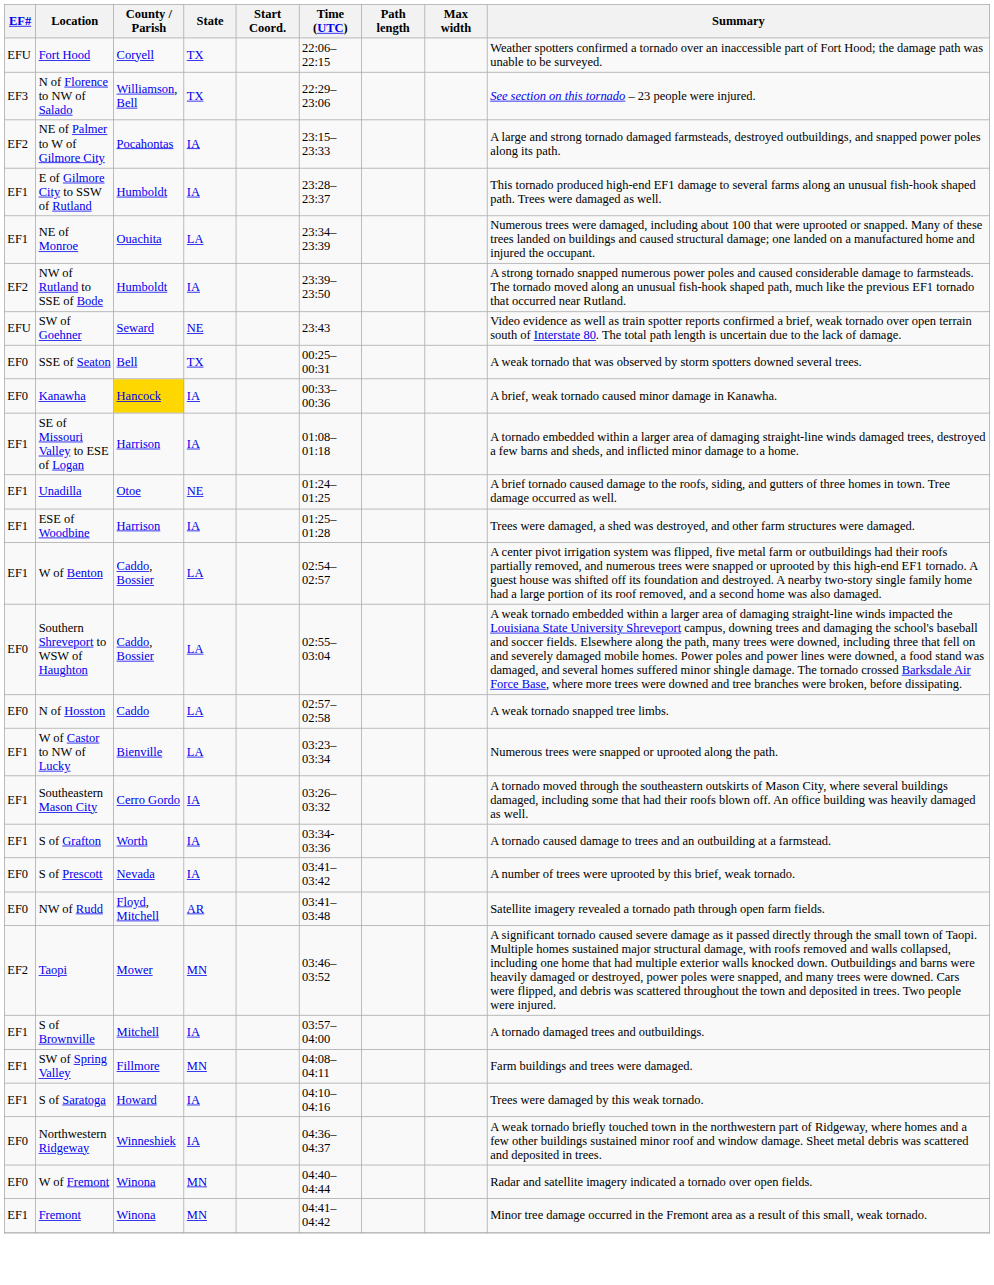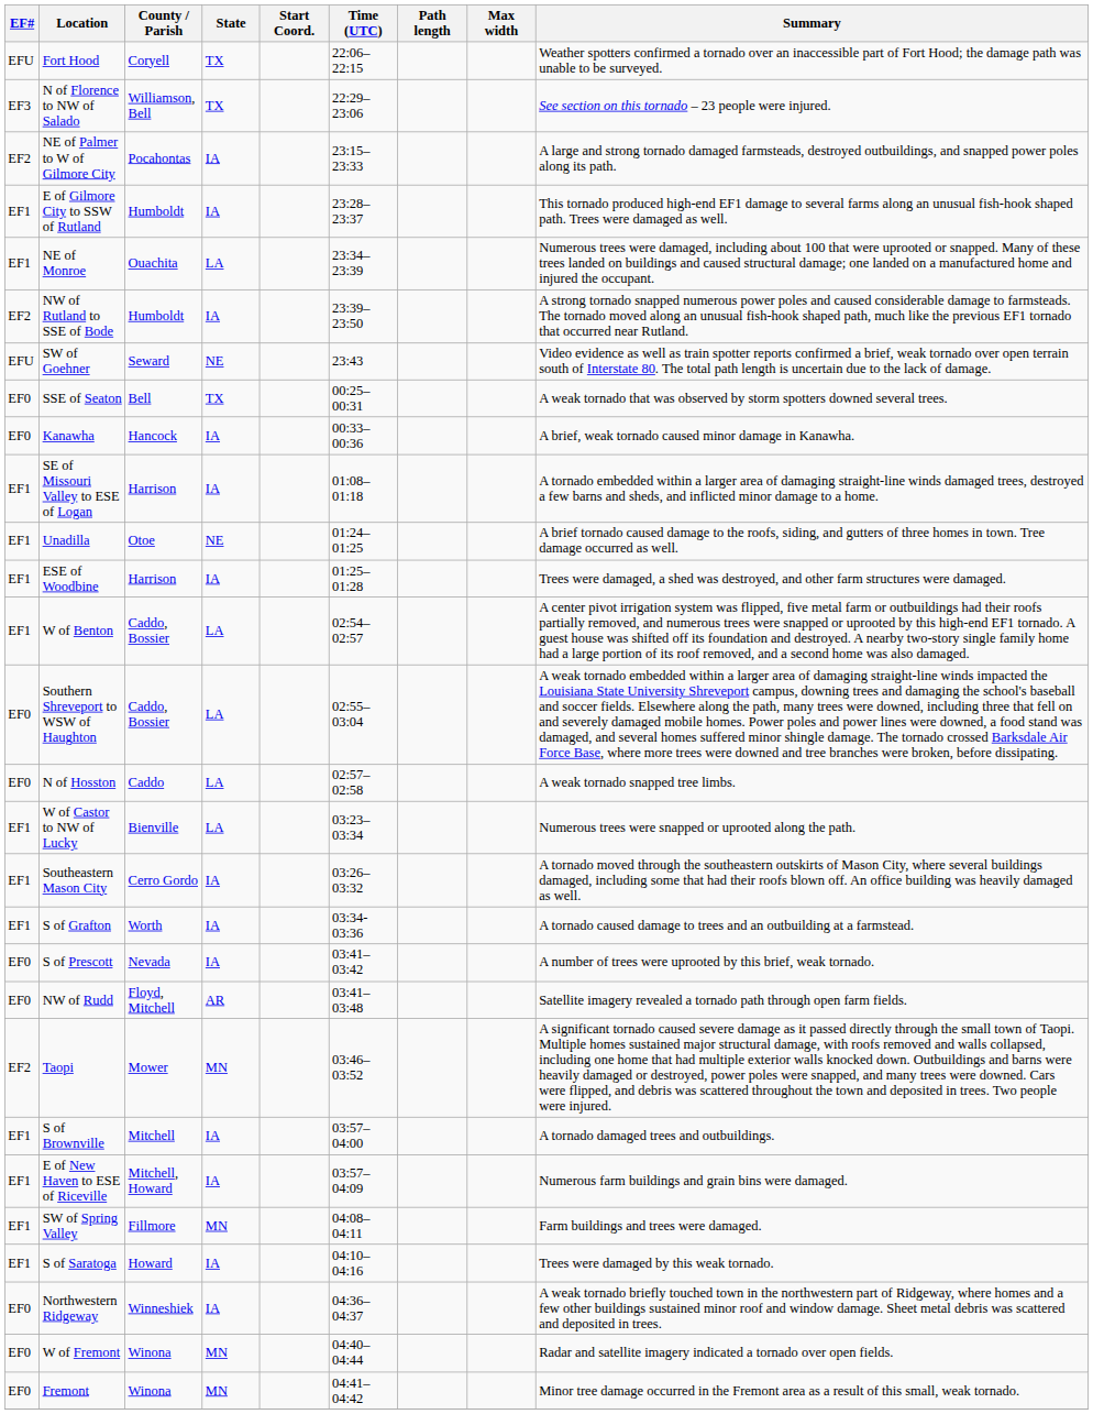Kanawha | County / Parish: gold background -> no background
+ row: EF1 | E of New Haven to ESE of Riceville | Mitchell, Howard | IA | 03:57–04:09 | Numerous farm buildings and grain bins were damaged.
Fremont | EF#: EF1 -> EF0
